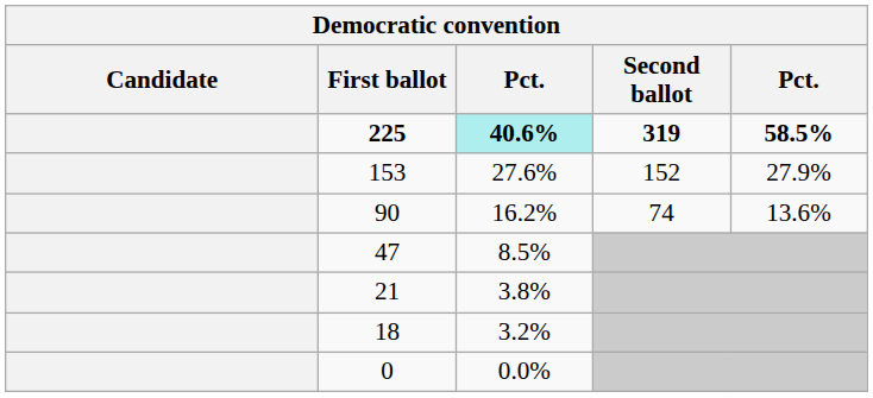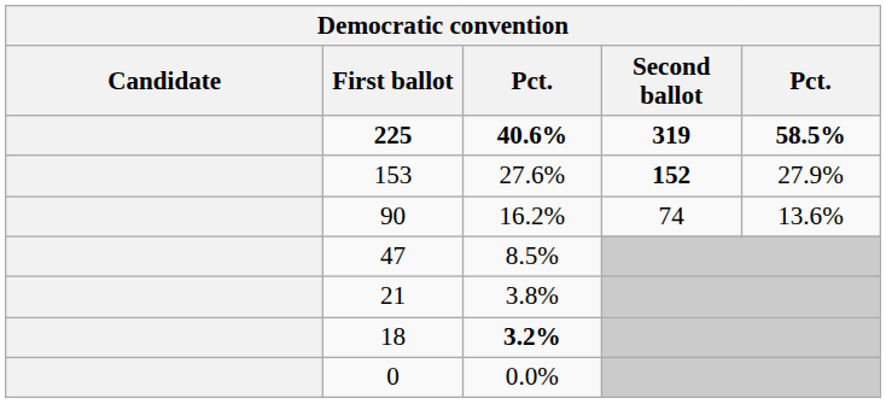225 | column 3: paleturquoise background -> no background
153 | Second ballot: normal -> bold
18 | column 3: normal -> bold
